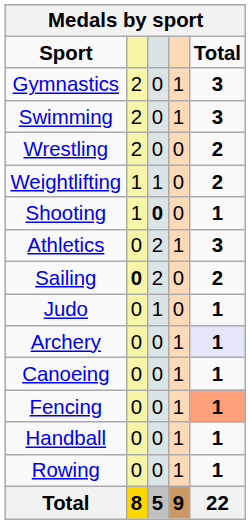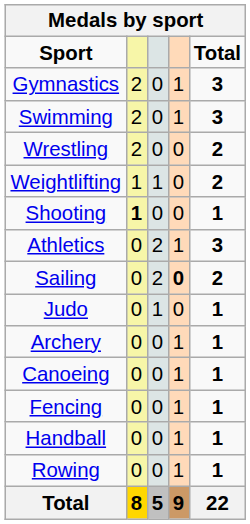Shooting | column 2: normal -> bold
Shooting | column 3: bold -> normal
Sailing | column 2: bold -> normal
Sailing | column 4: normal -> bold
Archery | Total: lavender background -> no background
Fencing | Total: lightsalmon background -> no background
